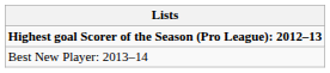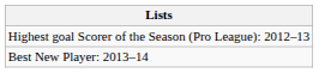row 2 | column 1: bold -> normal
